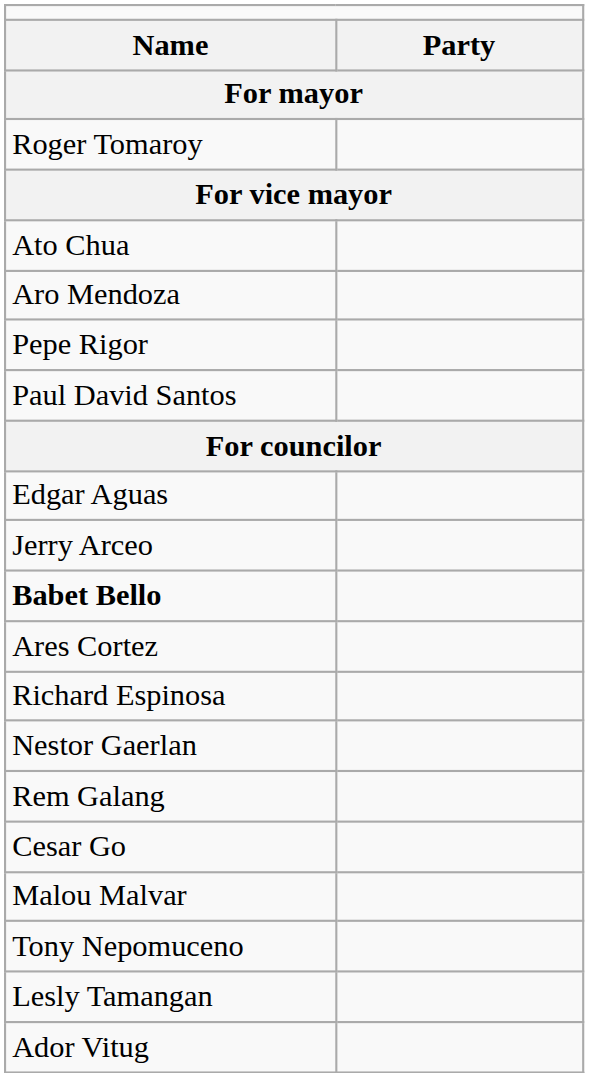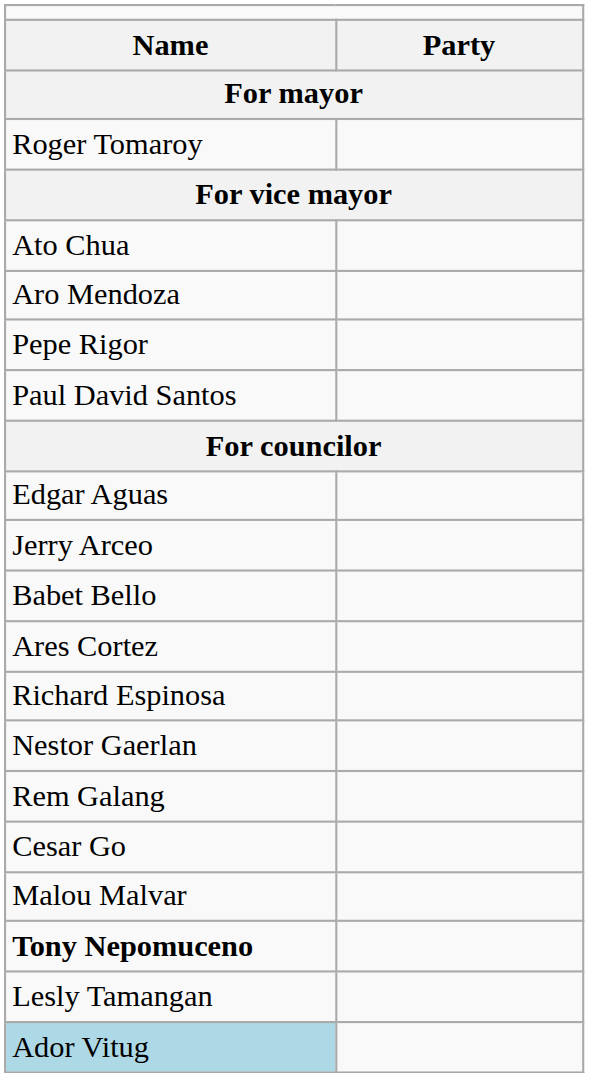Babet Bello | column 1: bold -> normal
Tony Nepomuceno | column 1: normal -> bold
Ador Vitug | column 1: no background -> lightblue background
